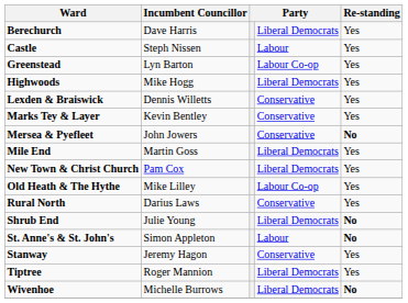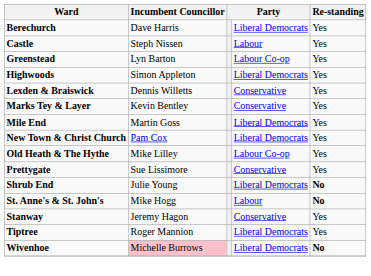Highwoods | Incumbent Councillor: Mike Hogg -> Simon Appleton
- row: Mersea & Pyefleet | John Jowers | Conservative | No
+ row: Prettygate | Sue Lissimore | Conservative | Yes
- row: Rural North | Darius Laws | Conservative | Yes
St. Anne's & St. John's | Incumbent Councillor: Simon Appleton -> Mike Hogg
Wivenhoe | Incumbent Councillor: no background -> pink background
